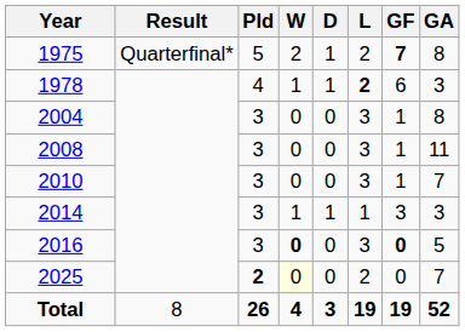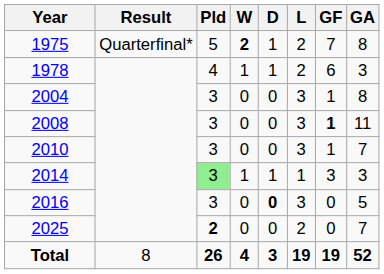1975 | W: normal -> bold
1975 | GF: bold -> normal
1978 | L: bold -> normal
2008 | GF: normal -> bold
2014 | Pld: no background -> lightgreen background
2016 | W: bold -> normal
2016 | D: normal -> bold
2016 | GF: bold -> normal
2025 | W: lightyellow background -> no background
